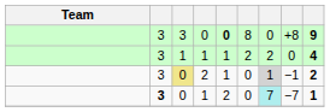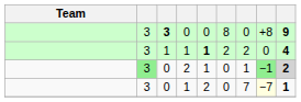row 2 | column 3: normal -> bold
row 2 | column 5: bold -> normal
row 3 | column 5: normal -> bold
row 4 | column 2: no background -> lightgreen background
row 4 | column 3: khaki background -> no background
row 4 | column 7: lightgrey background -> no background
row 4 | column 8: no background -> lightgreen background
row 4 | column 9: no background -> lightgrey background
row 5 | column 2: bold -> normal
row 5 | column 7: paleturquoise background -> no background
row 5 | column 8: no background -> lightyellow background
